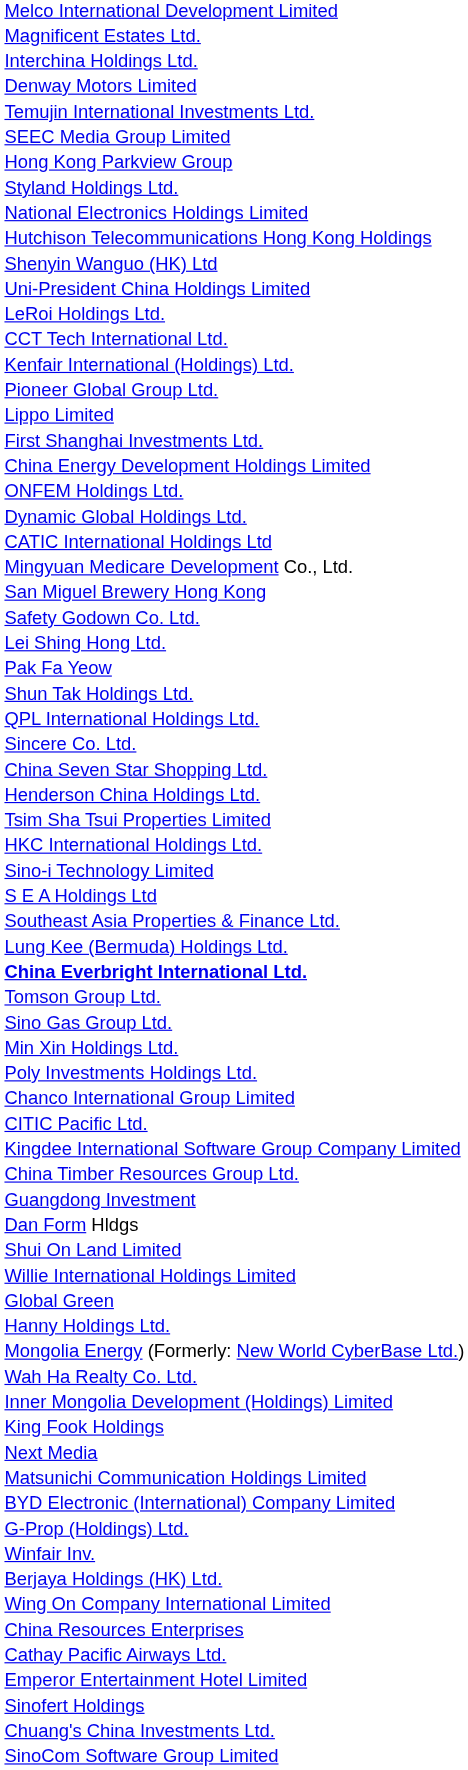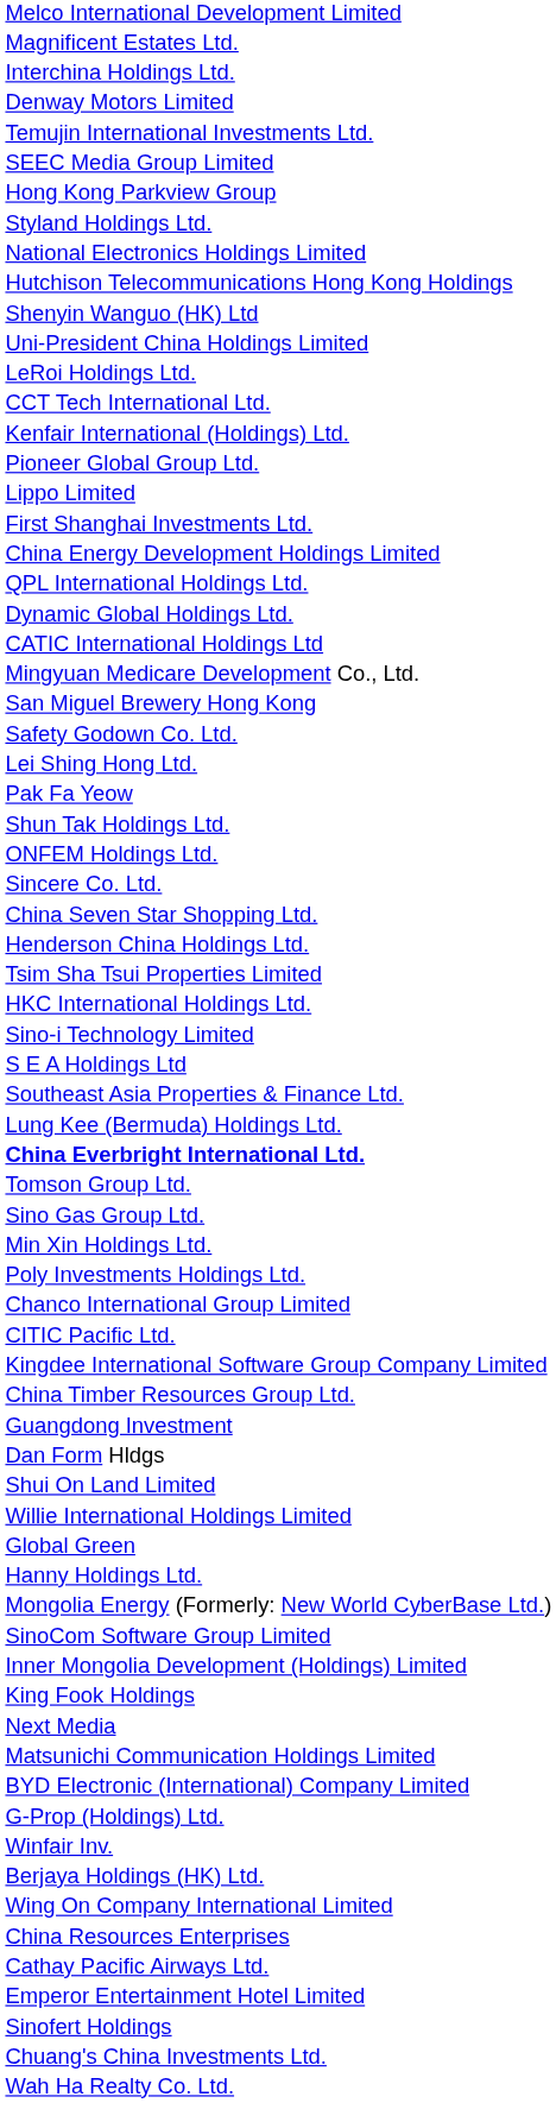row 20 | column 1: ONFEM Holdings Ltd. -> QPL International Holdings Ltd.
row 29 | column 1: QPL International Holdings Ltd. -> ONFEM Holdings Ltd.
row 55 | column 1: Wah Ha Realty Co. Ltd. -> SinoCom Software Group Limited
row 70 | column 1: SinoCom Software Group Limited -> Wah Ha Realty Co. Ltd.
